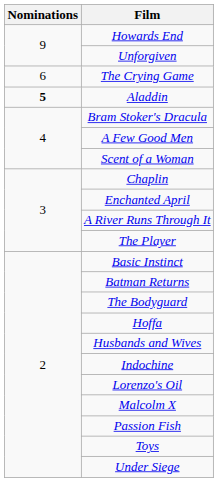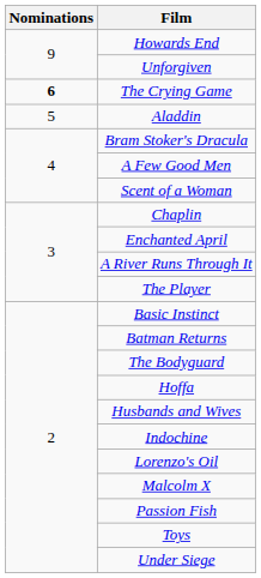The Crying Game | Nominations: normal -> bold
Aladdin | Nominations: bold -> normal
